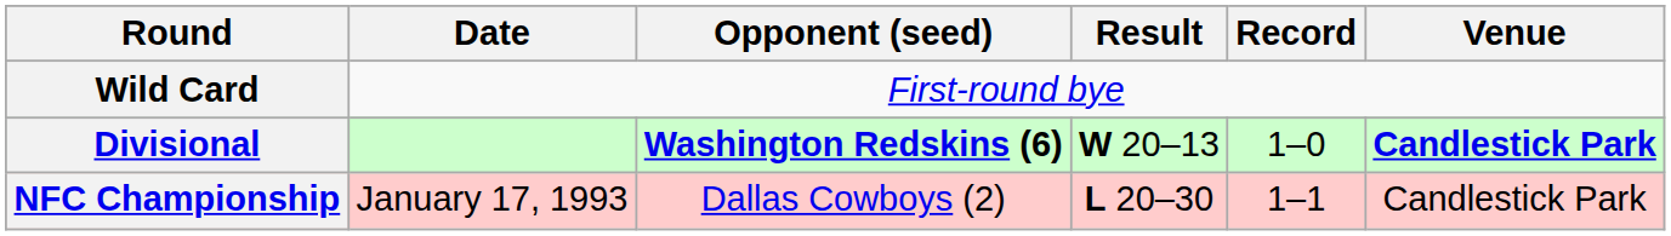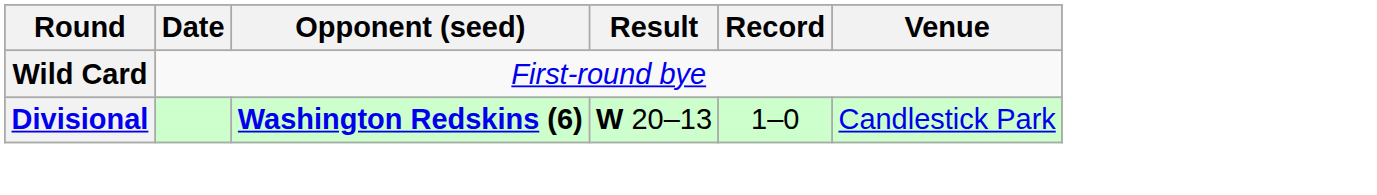Divisional | Venue: bold -> normal
- row: NFC Championship | January 17, 1993 | Dallas Cowboys (2) | L 20–30 | 1–1 | Candlestick Park
